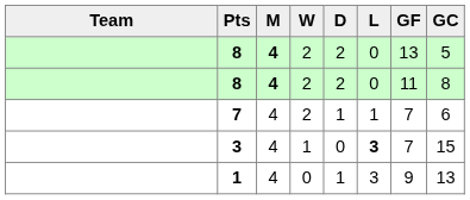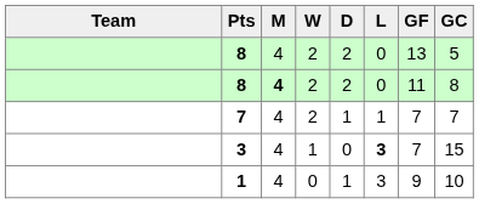row 2 | M: bold -> normal
row 4 | GC: 6 -> 7
row 6 | GC: 13 -> 10
